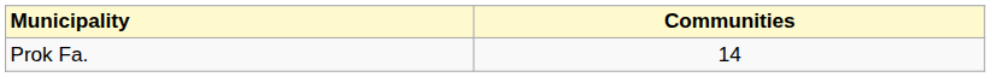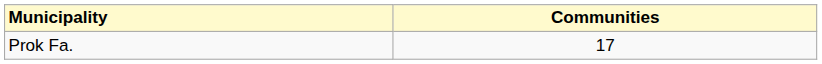Prok Fa. | Communities: 14 -> 17
